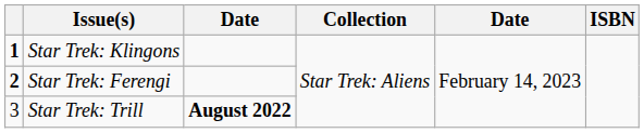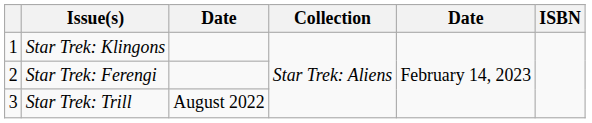Star Trek: Klingons | column 1: bold -> normal
Star Trek: Ferengi | column 1: bold -> normal
Star Trek: Trill | column 3: bold -> normal
